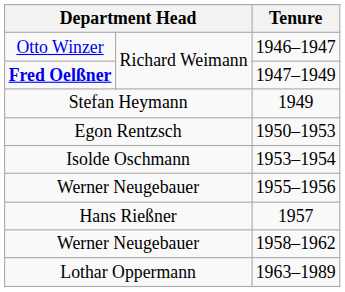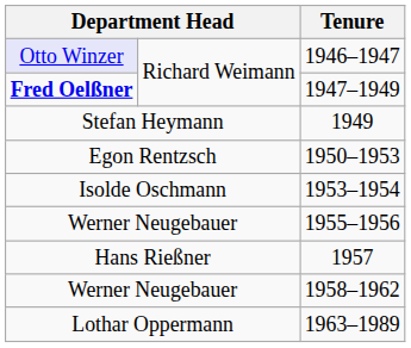1946–1947 | column 1: no background -> lavender background
